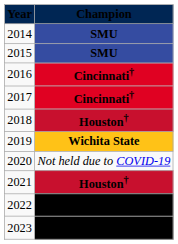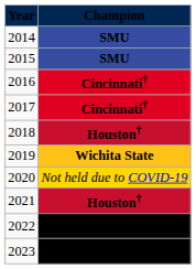2020 | Champion: no background -> gold background
